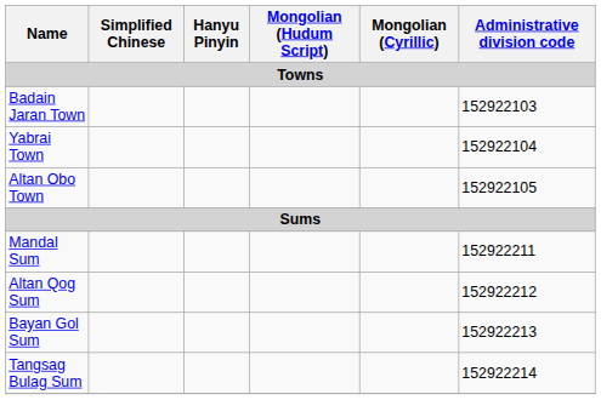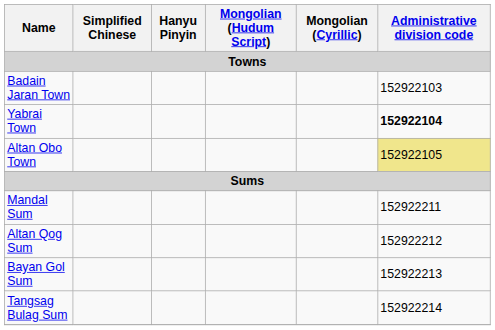Yabrai Town | Administrative division code: normal -> bold
Altan Obo Town | Administrative division code: no background -> khaki background
